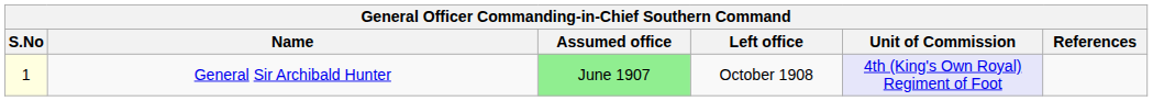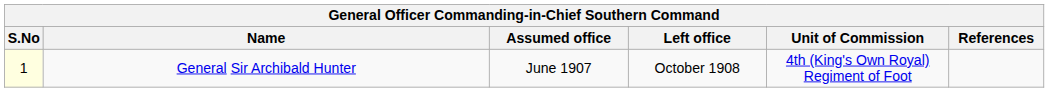General Sir Archibald Hunter | Assumed office: lightgreen background -> no background
General Sir Archibald Hunter | Unit of Commission: lavender background -> no background
